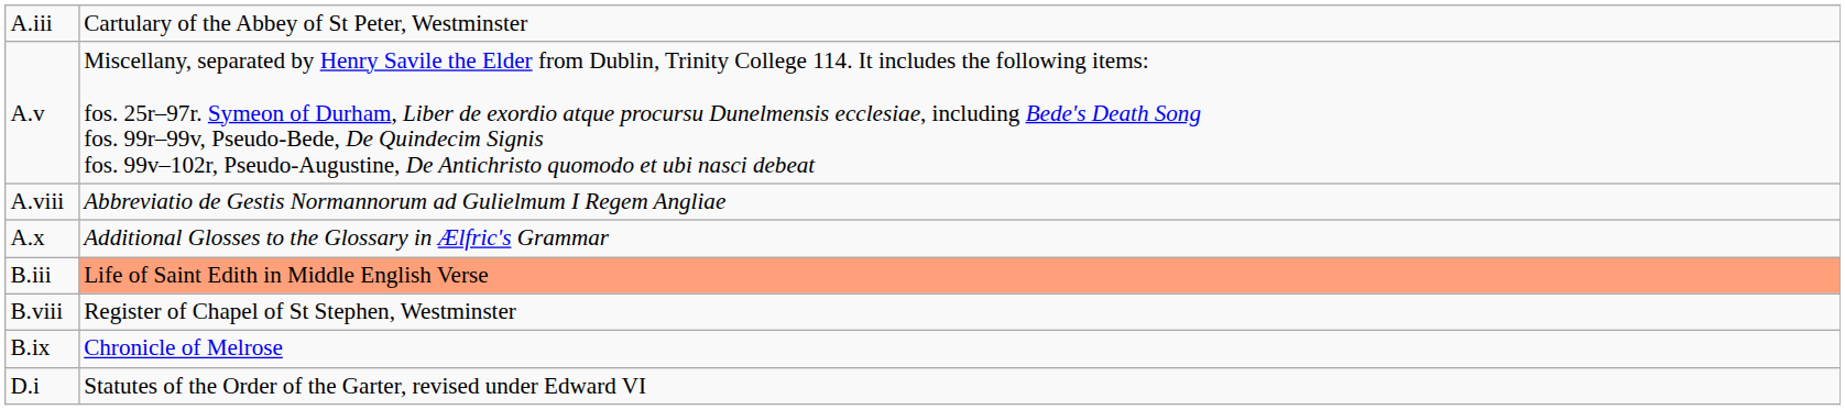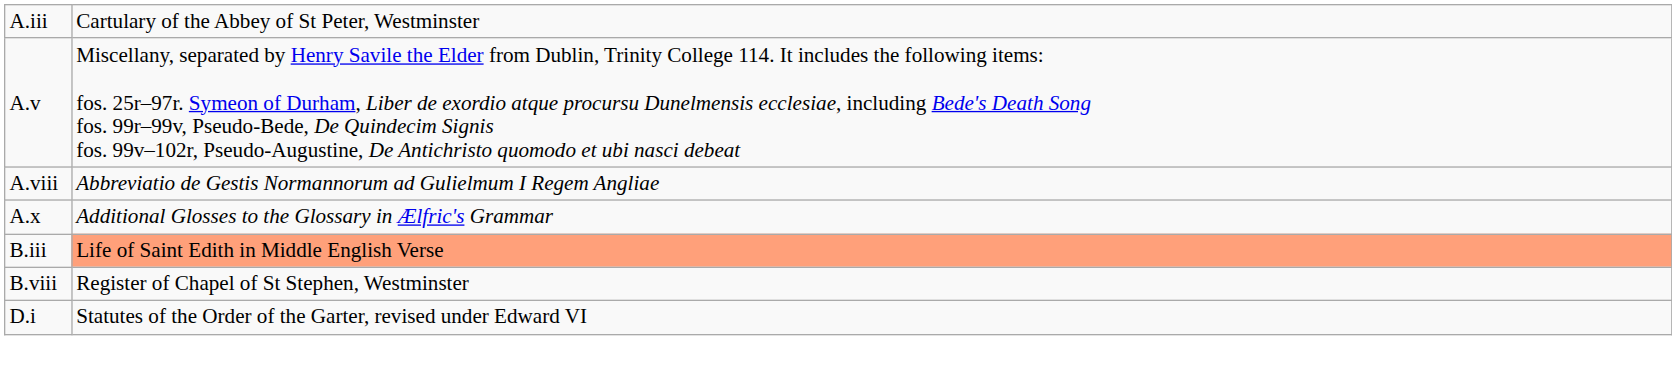- row: B.ix | Chronicle of Melrose
